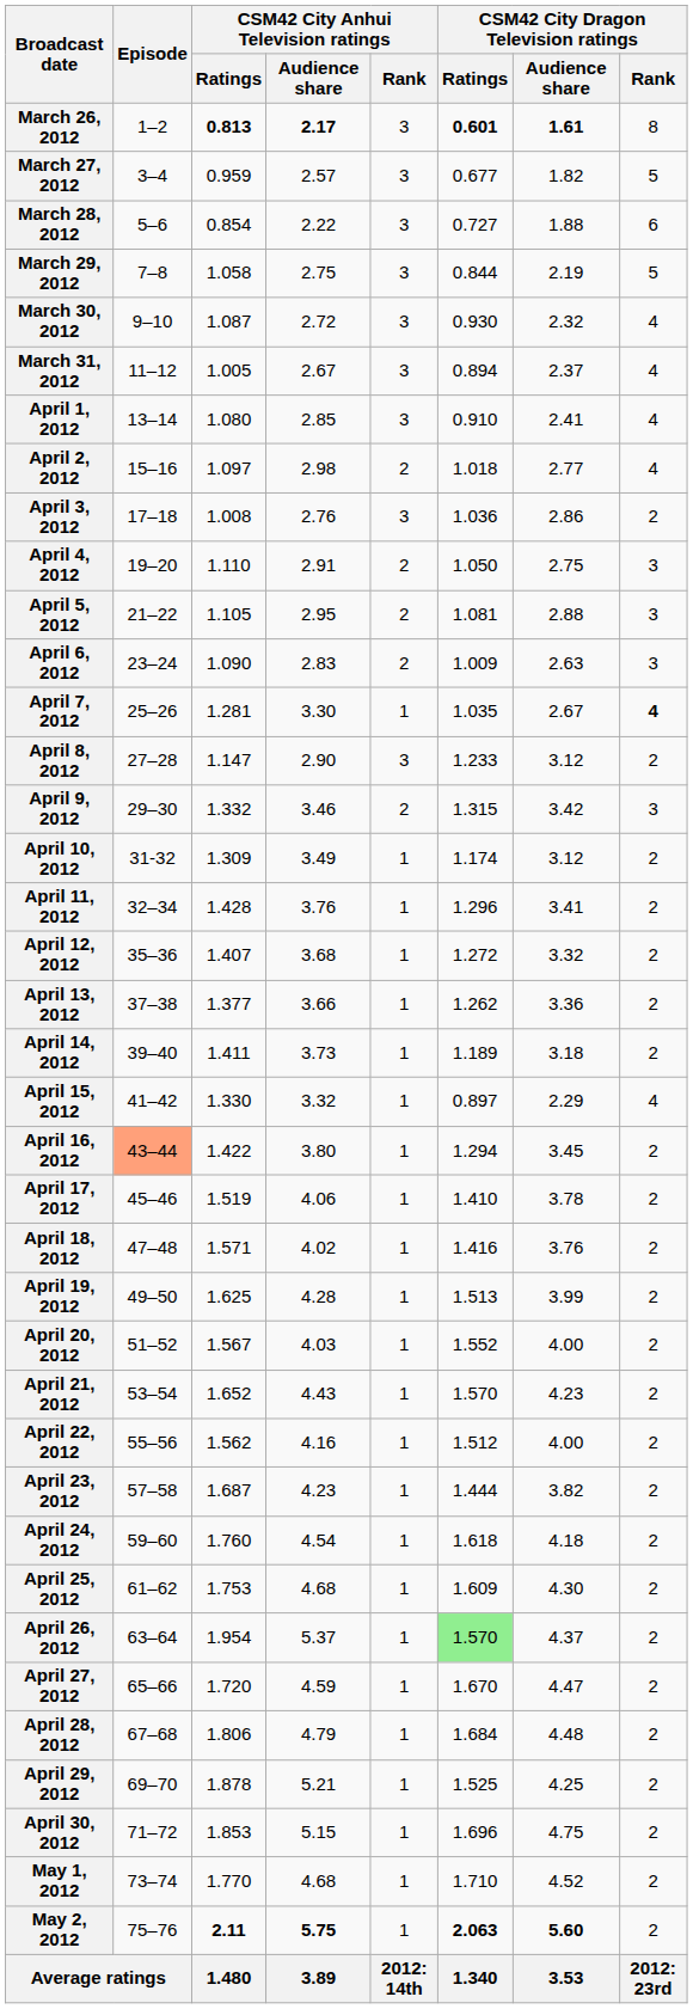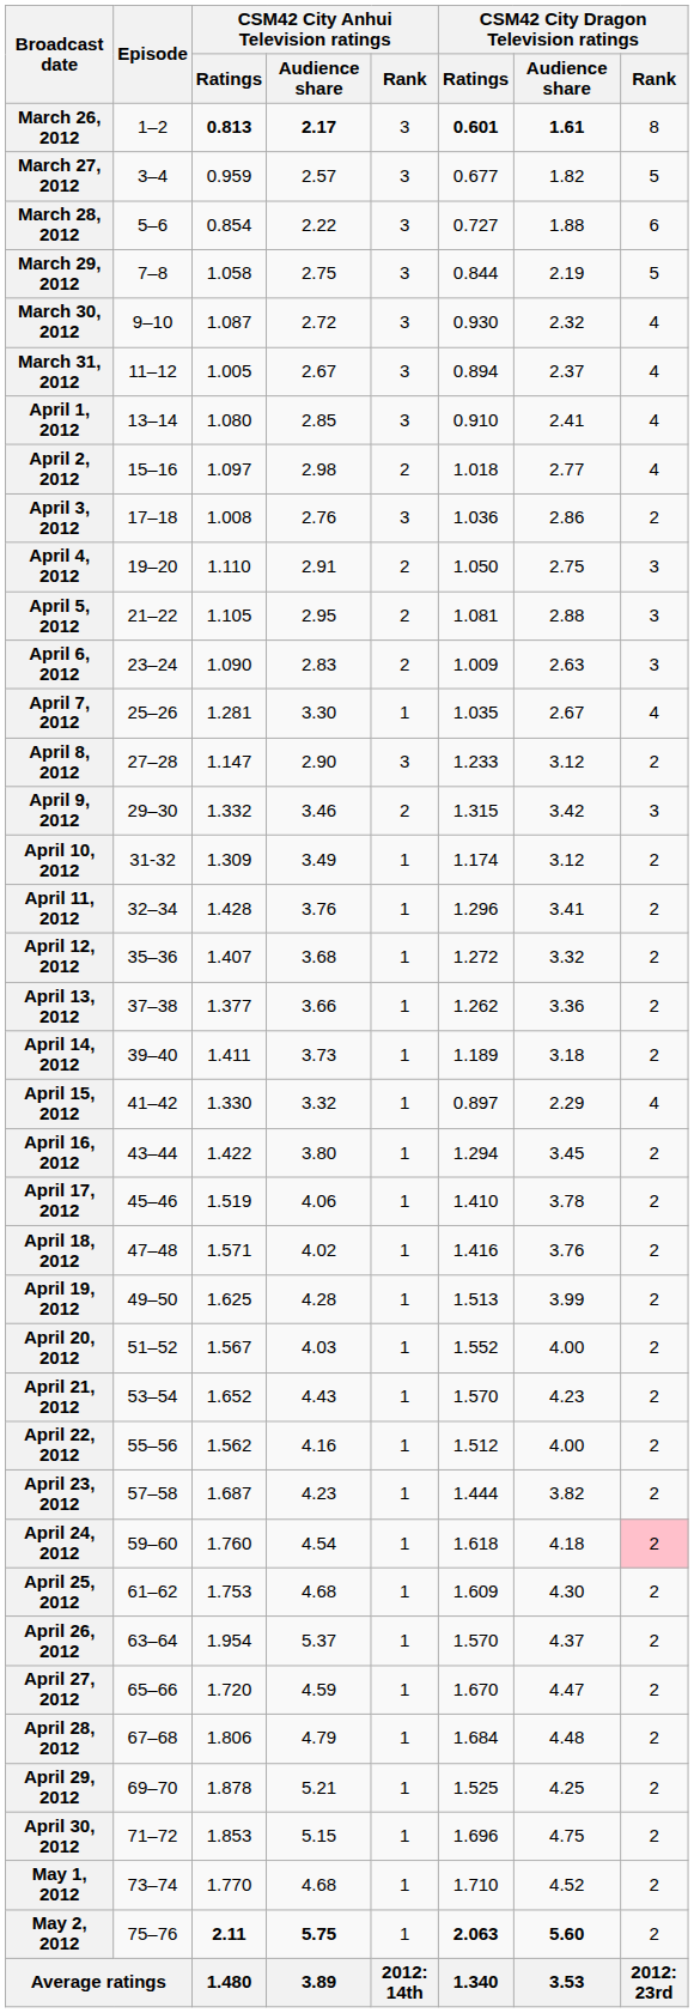April 7, 2012 | CSM42 City Dragon Television ratings / Rank: bold -> normal
April 16, 2012 | Episode: lightsalmon background -> no background
April 24, 2012 | CSM42 City Dragon Television ratings / Rank: no background -> pink background
April 26, 2012 | CSM42 City Dragon Television ratings / Ratings: lightgreen background -> no background
